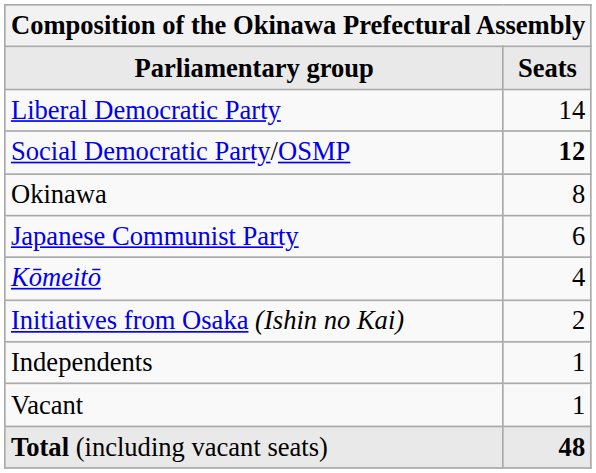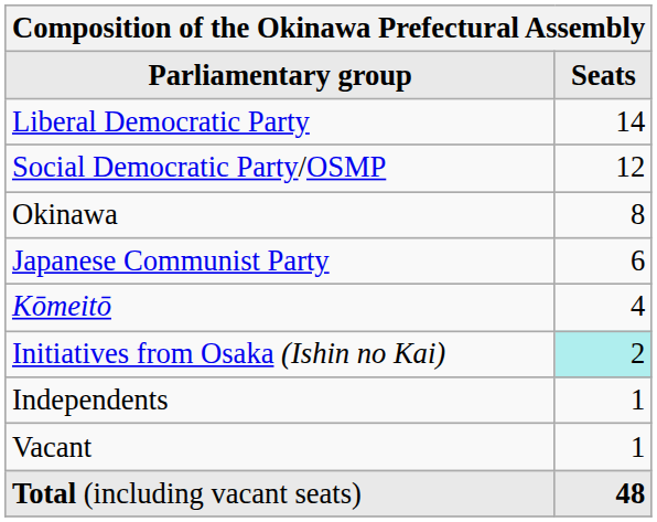Social Democratic Party/OSMP | Seats: bold -> normal
Initiatives from Osaka (Ishin no Kai) | Seats: no background -> paleturquoise background
